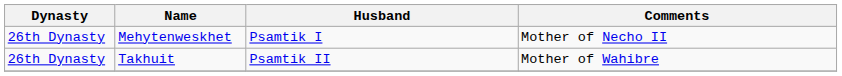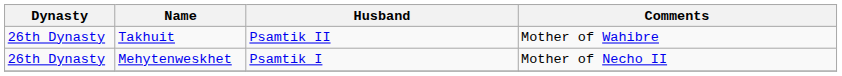rows swapped: Mehytenweskhet <-> Takhuit
